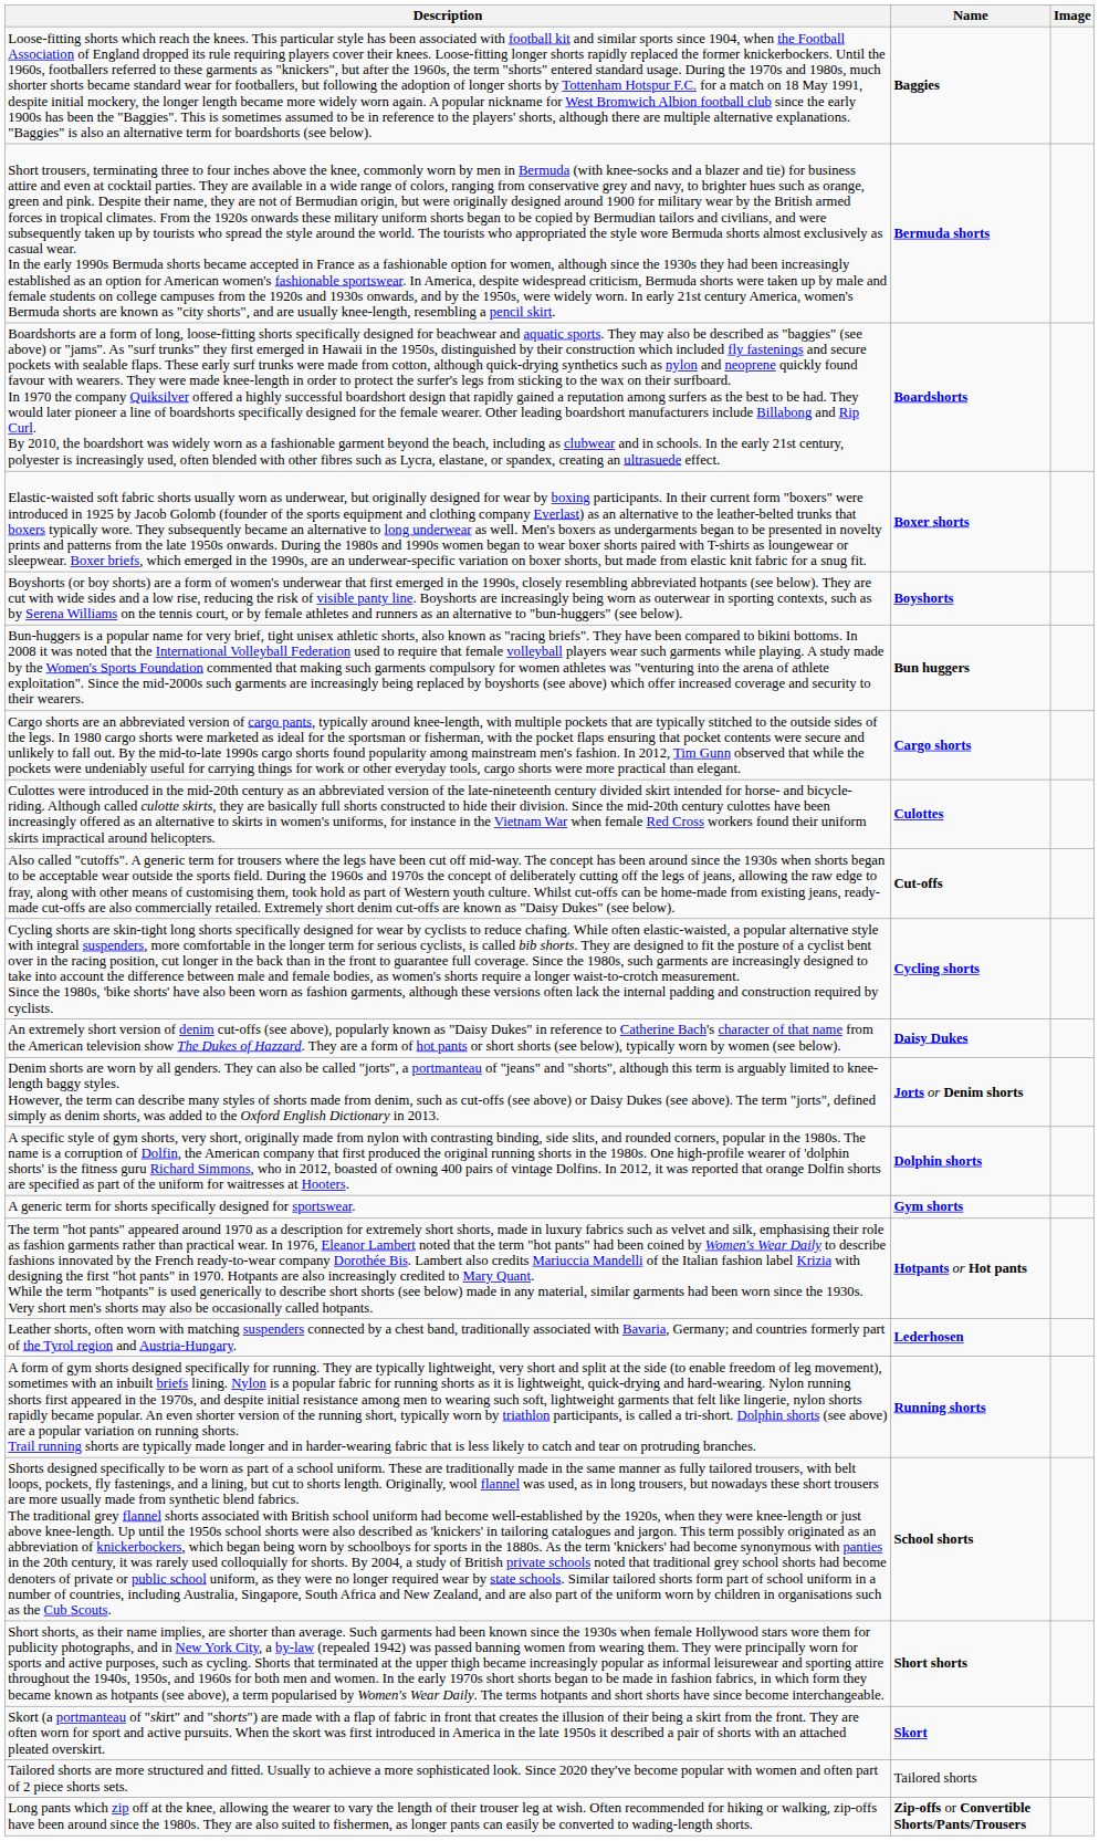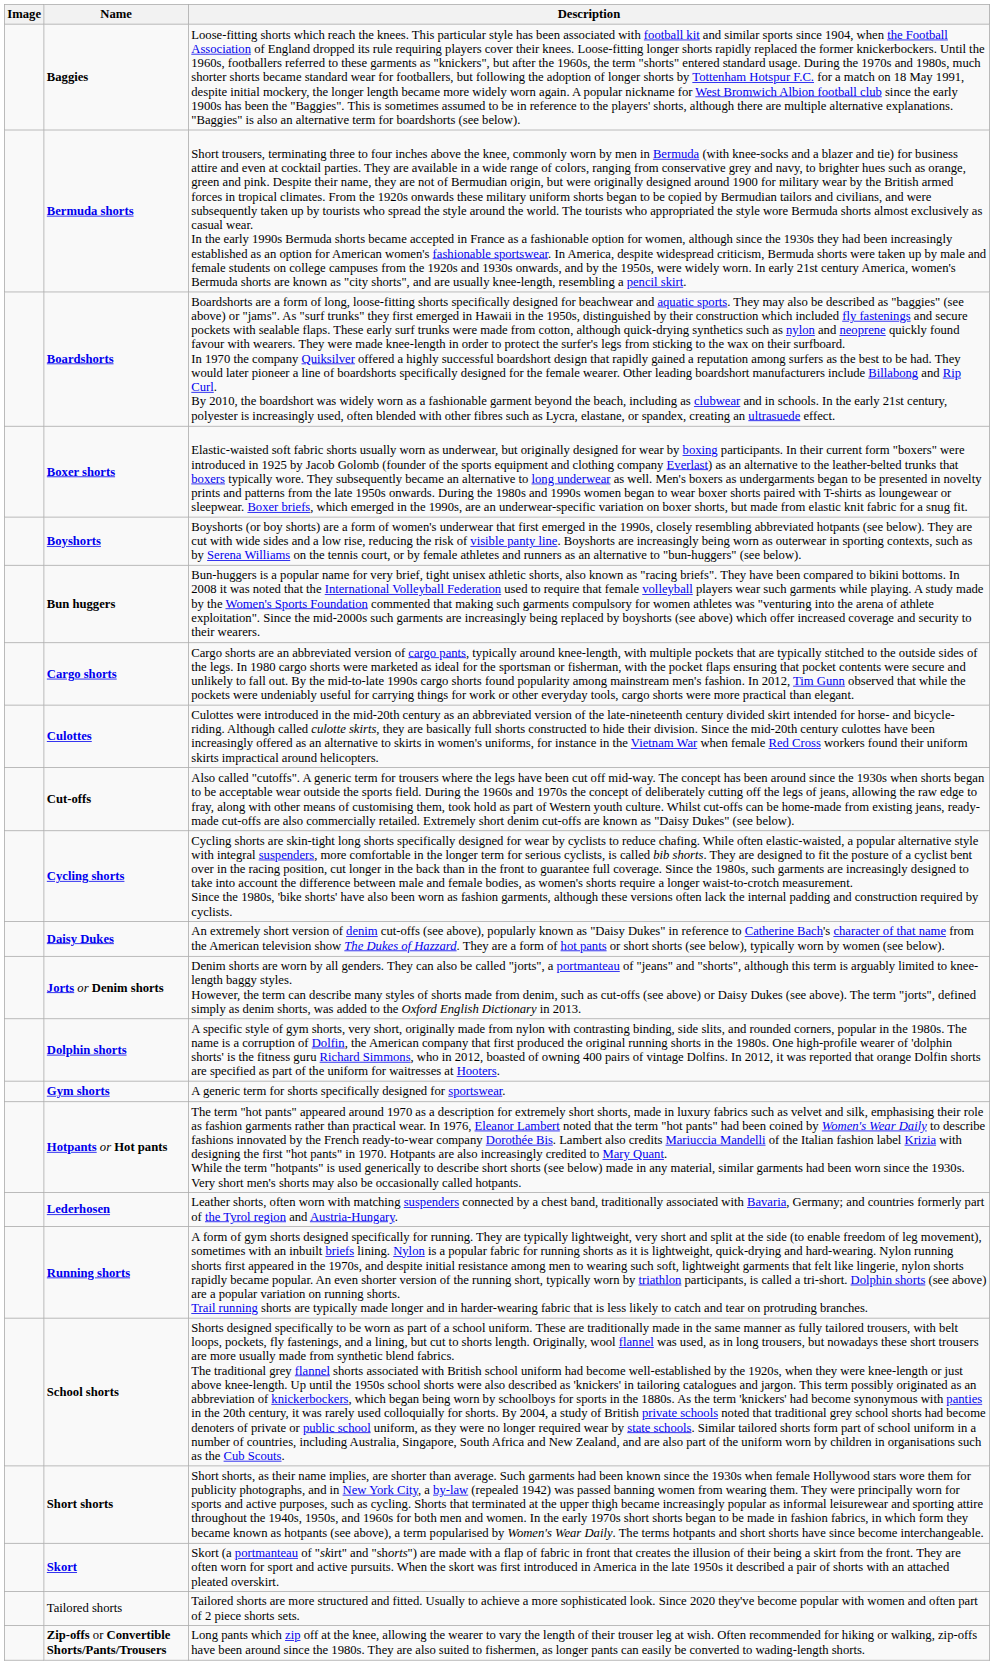columns swapped: Image <-> Description
